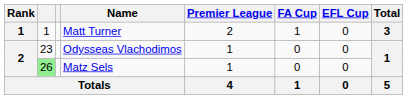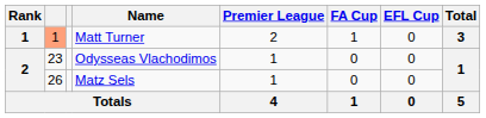Matt Turner | column 2: no background -> lightsalmon background
Matz Sels | column 2: lightgreen background -> no background
